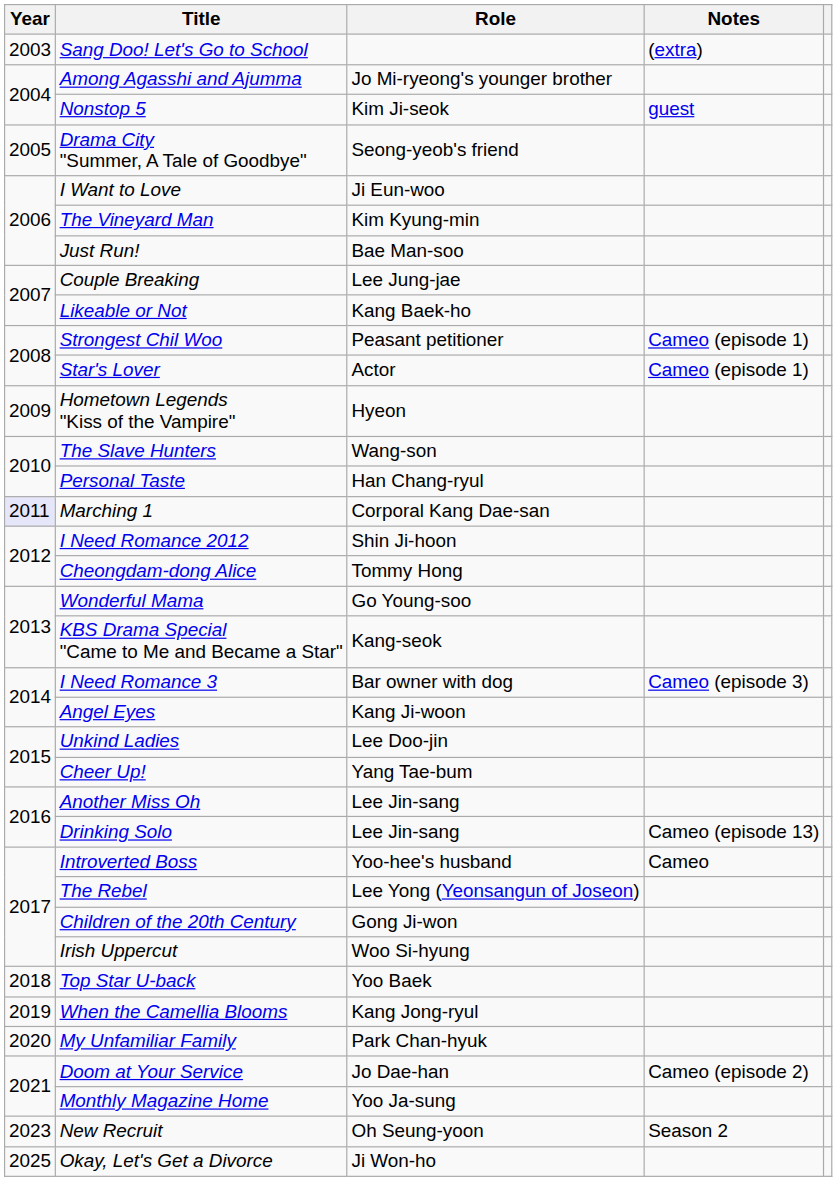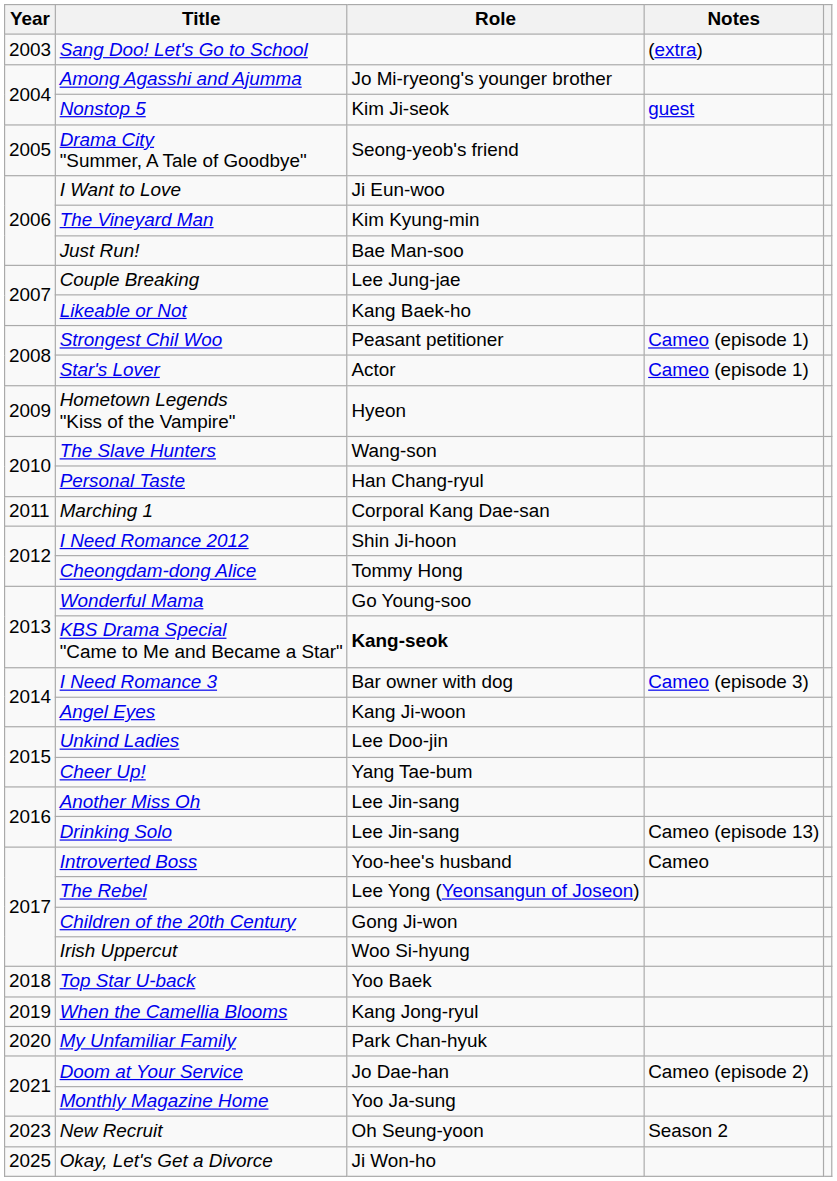Marching 1 | Year: lavender background -> no background
KBS Drama Special "Came to Me and Became a Star" | Role: normal -> bold
